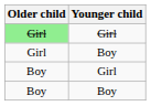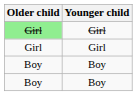row 3 | Younger child: Boy -> Girl
row 4 | Younger child: Girl -> Boy
